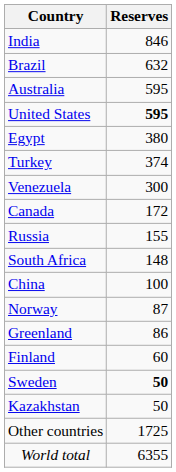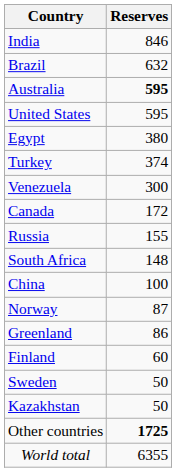Australia | Reserves: normal -> bold
United States | Reserves: bold -> normal
Sweden | Reserves: bold -> normal
Other countries | Reserves: normal -> bold
